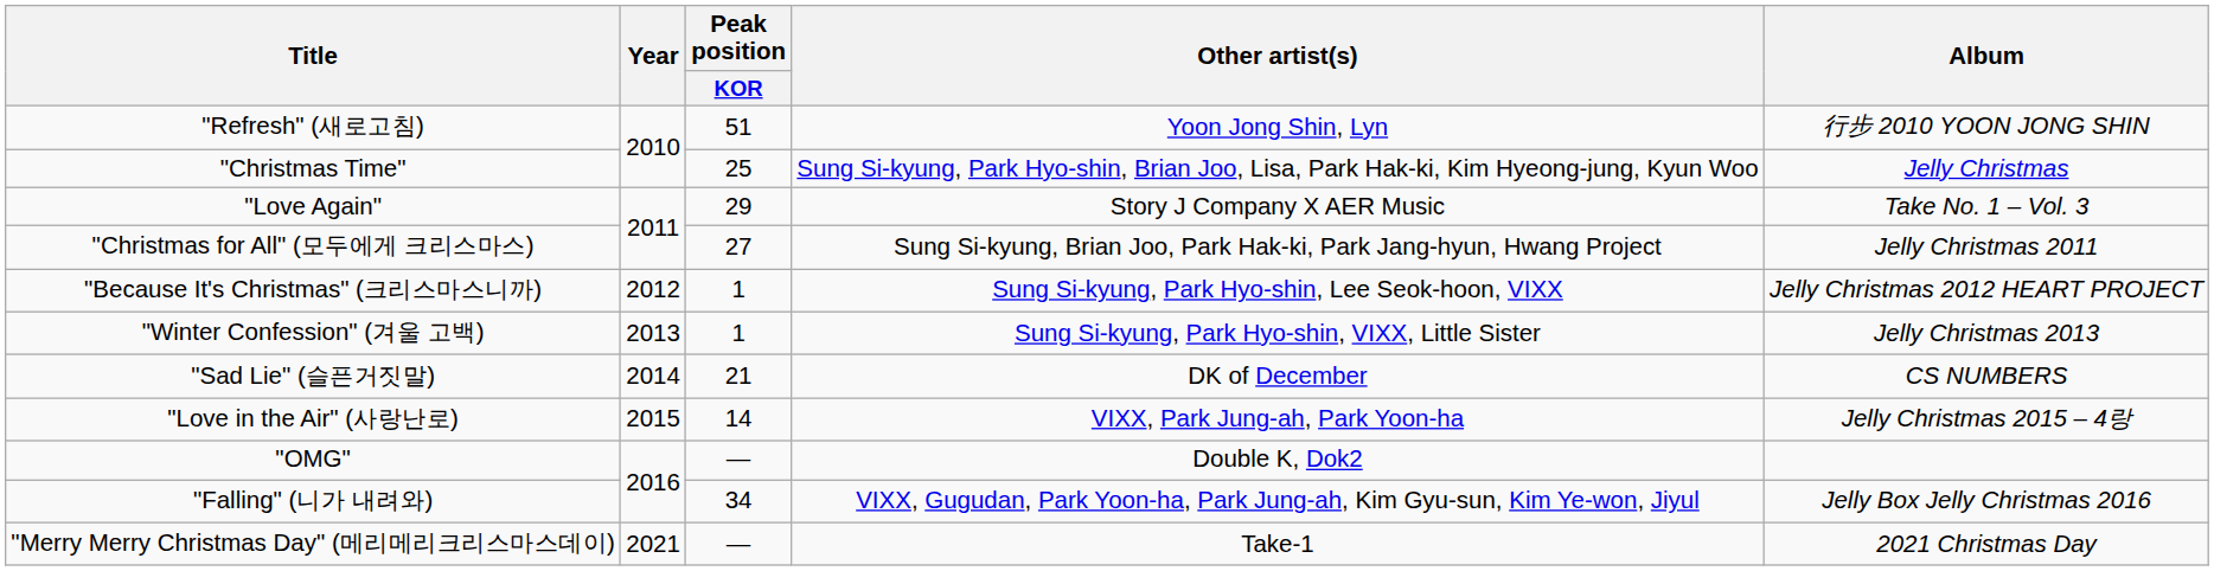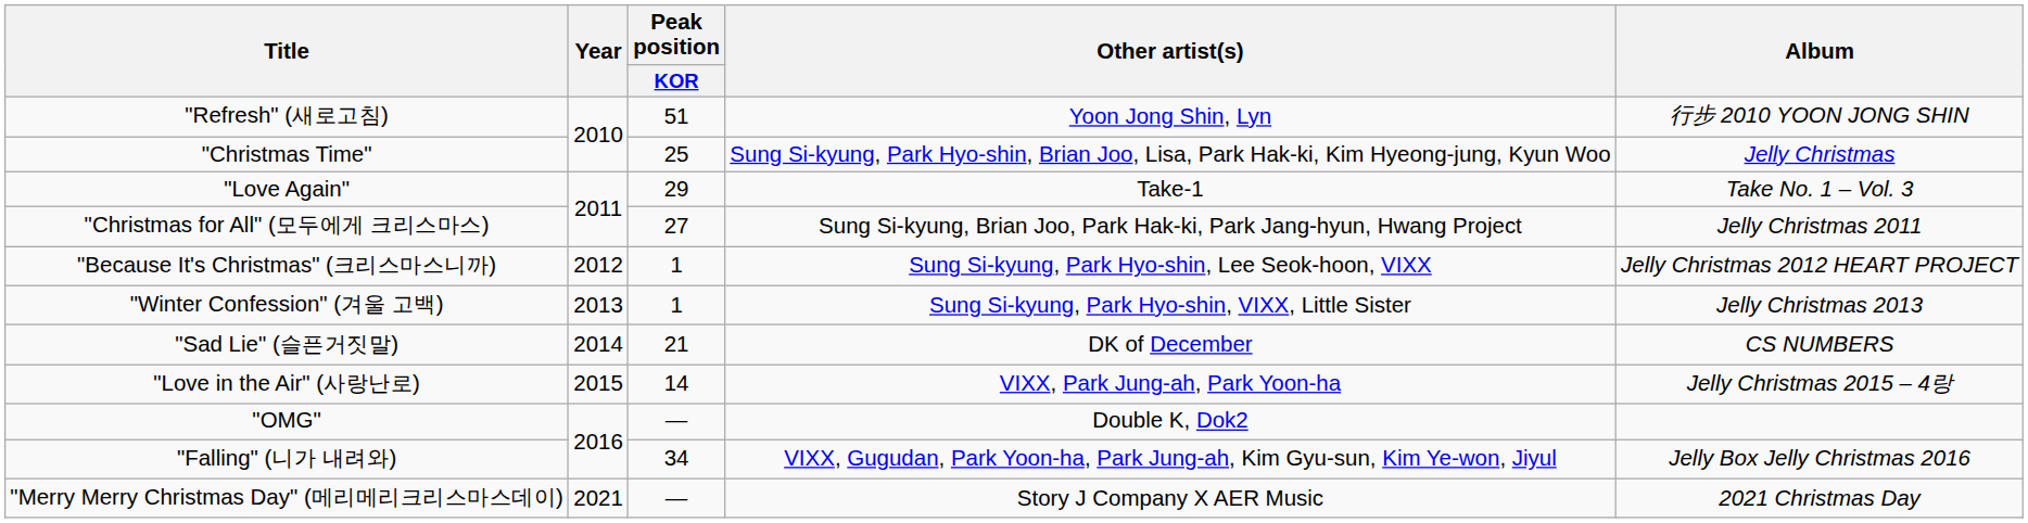"Love Again" | Other artist(s): Story J Company X AER Music -> Take-1
"Merry Merry Christmas Day" (메리메리크리스마스데이) | Other artist(s): Take-1 -> Story J Company X AER Music
